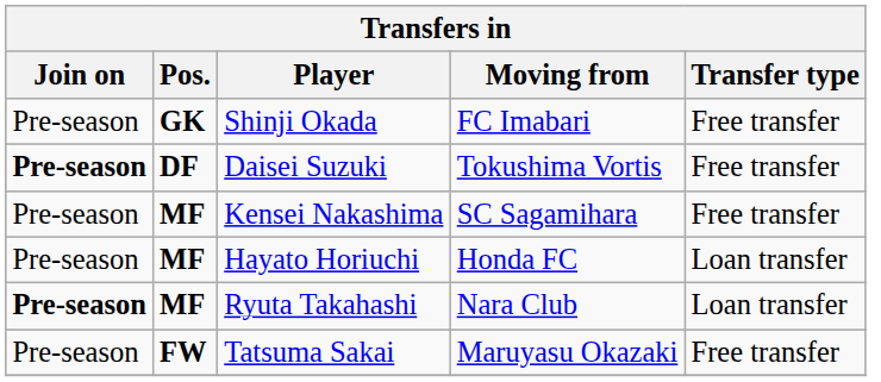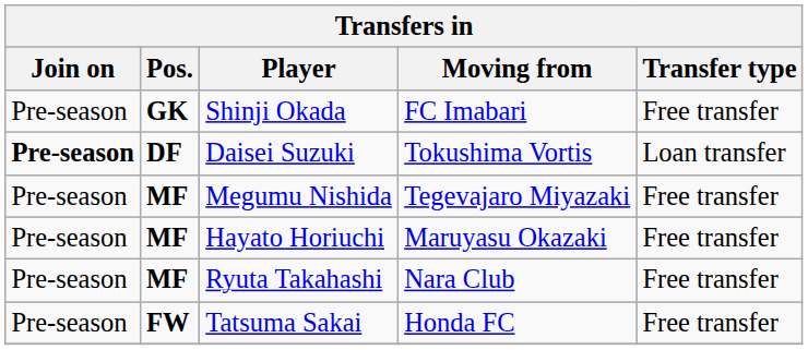Daisei Suzuki | Transfer type: Free transfer -> Loan transfer
- row: Pre-season | MF | Kensei Nakashima | SC Sagamihara | Free transfer
+ row: Pre-season | MF | Megumu Nishida | Tegevajaro Miyazaki | Free transfer
Hayato Horiuchi | Moving from: Honda FC -> Maruyasu Okazaki
Hayato Horiuchi | Transfer type: Loan transfer -> Free transfer
Ryuta Takahashi | Join on: bold -> normal
Ryuta Takahashi | Transfer type: Loan transfer -> Free transfer
Tatsuma Sakai | Moving from: Maruyasu Okazaki -> Honda FC
